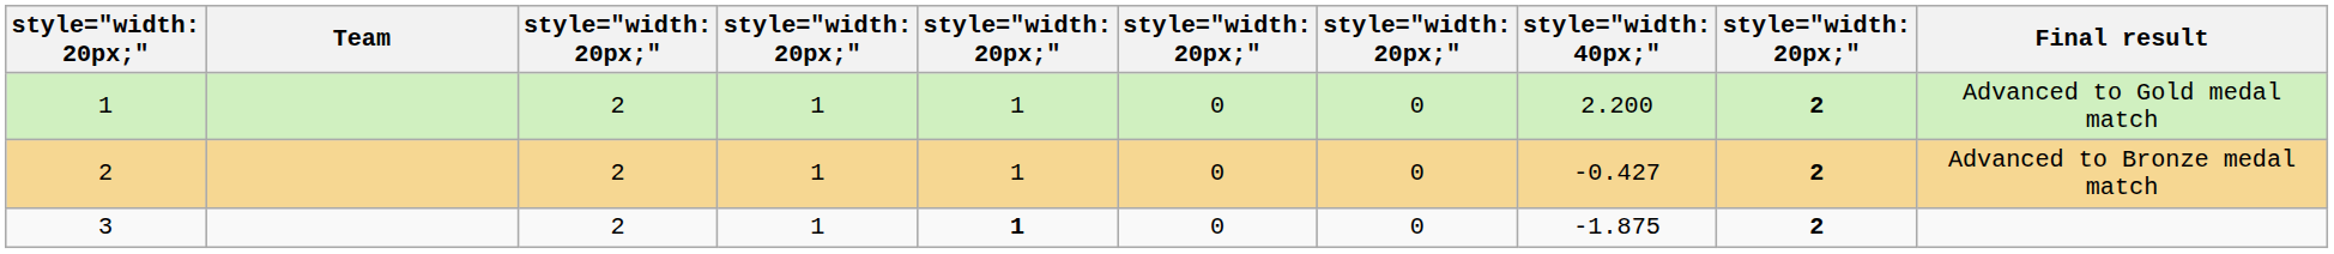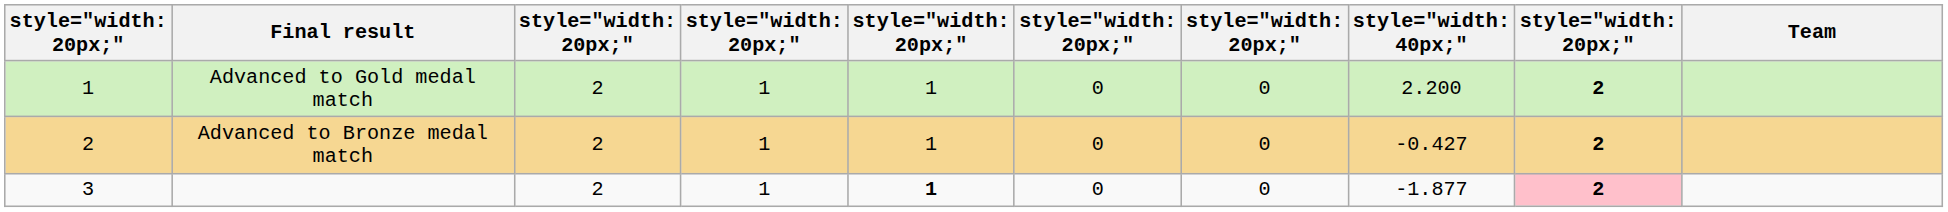columns swapped: Team <-> Final result
3 | column 8: -1.875 -> -1.877
3 | column 9: no background -> pink background
